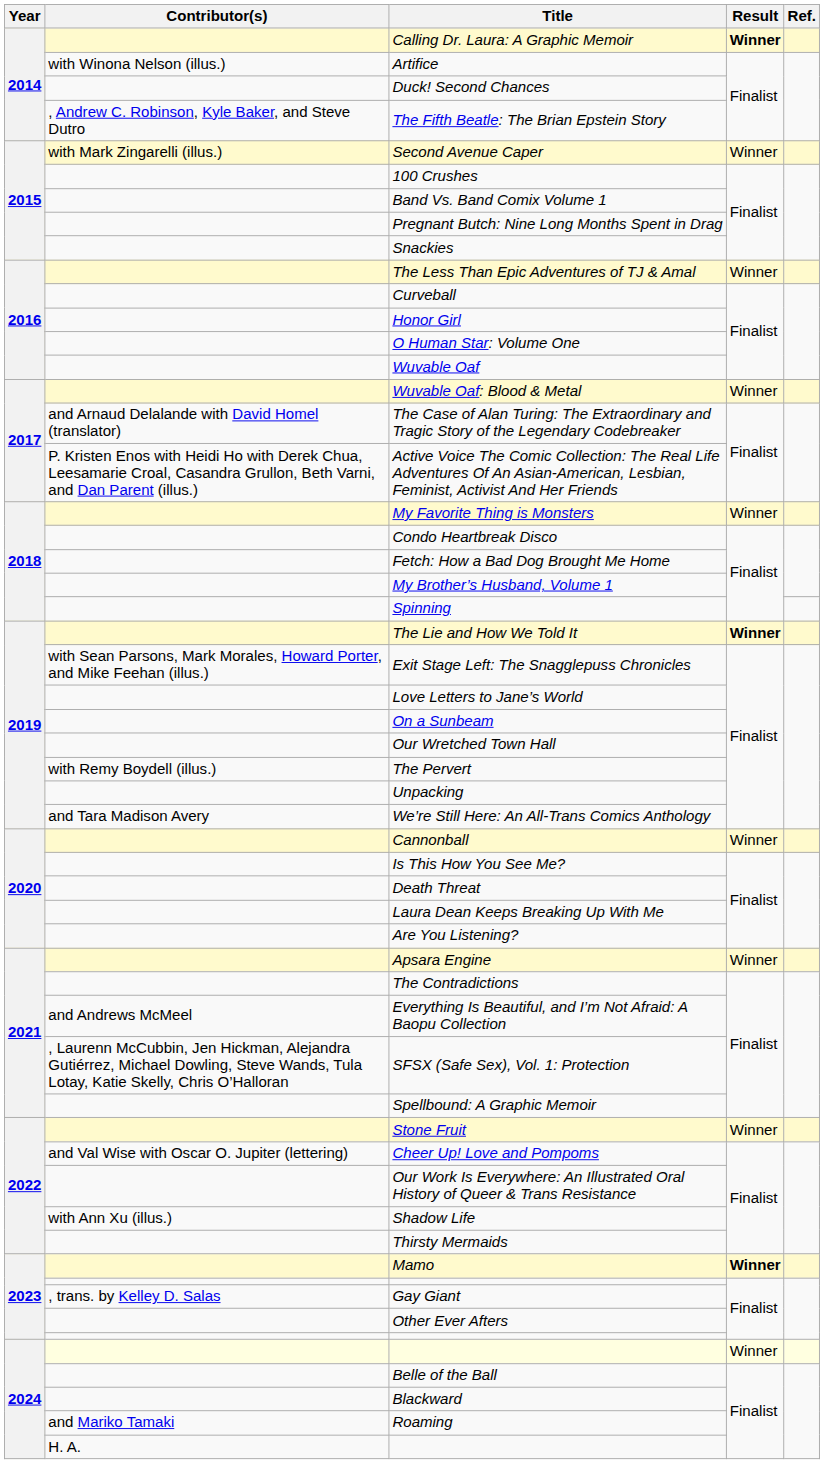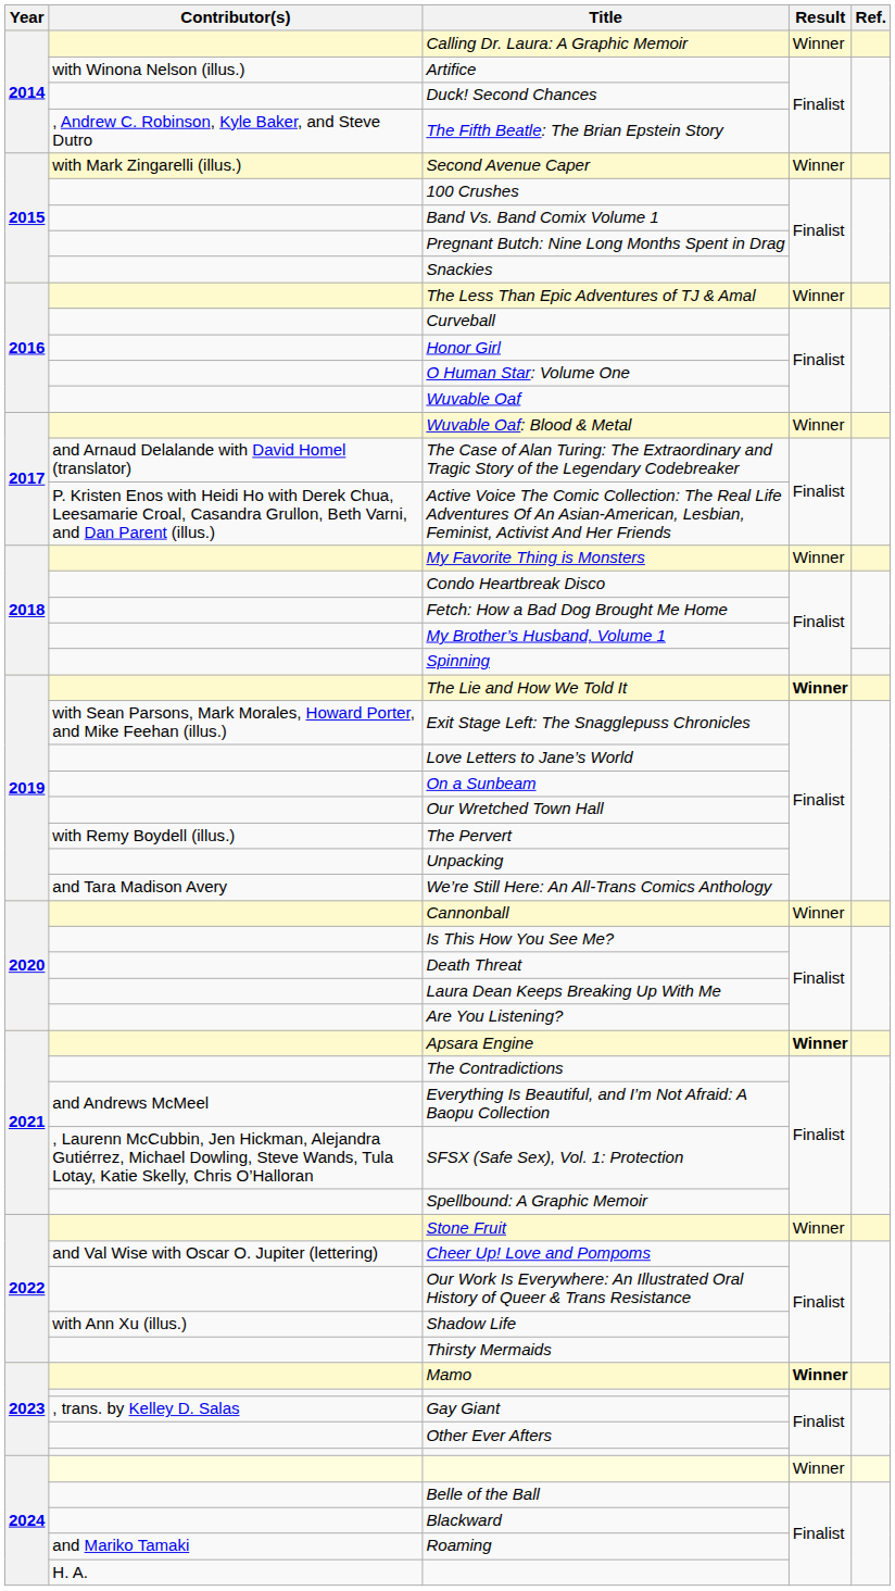Calling Dr. Laura: A Graphic Memoir | Result: bold -> normal
Apsara Engine | Result: normal -> bold
